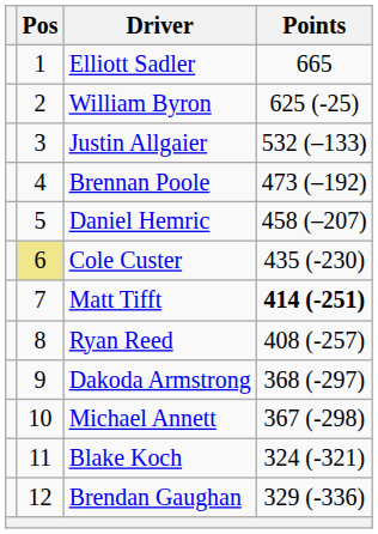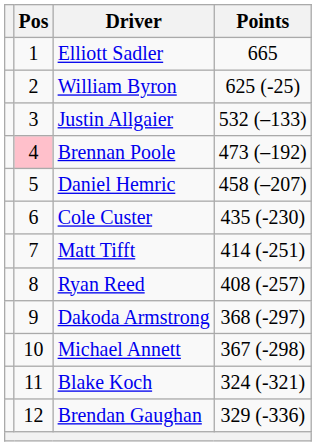Brennan Poole | Pos: no background -> pink background
Cole Custer | Pos: khaki background -> no background
Matt Tifft | Points: bold -> normal
